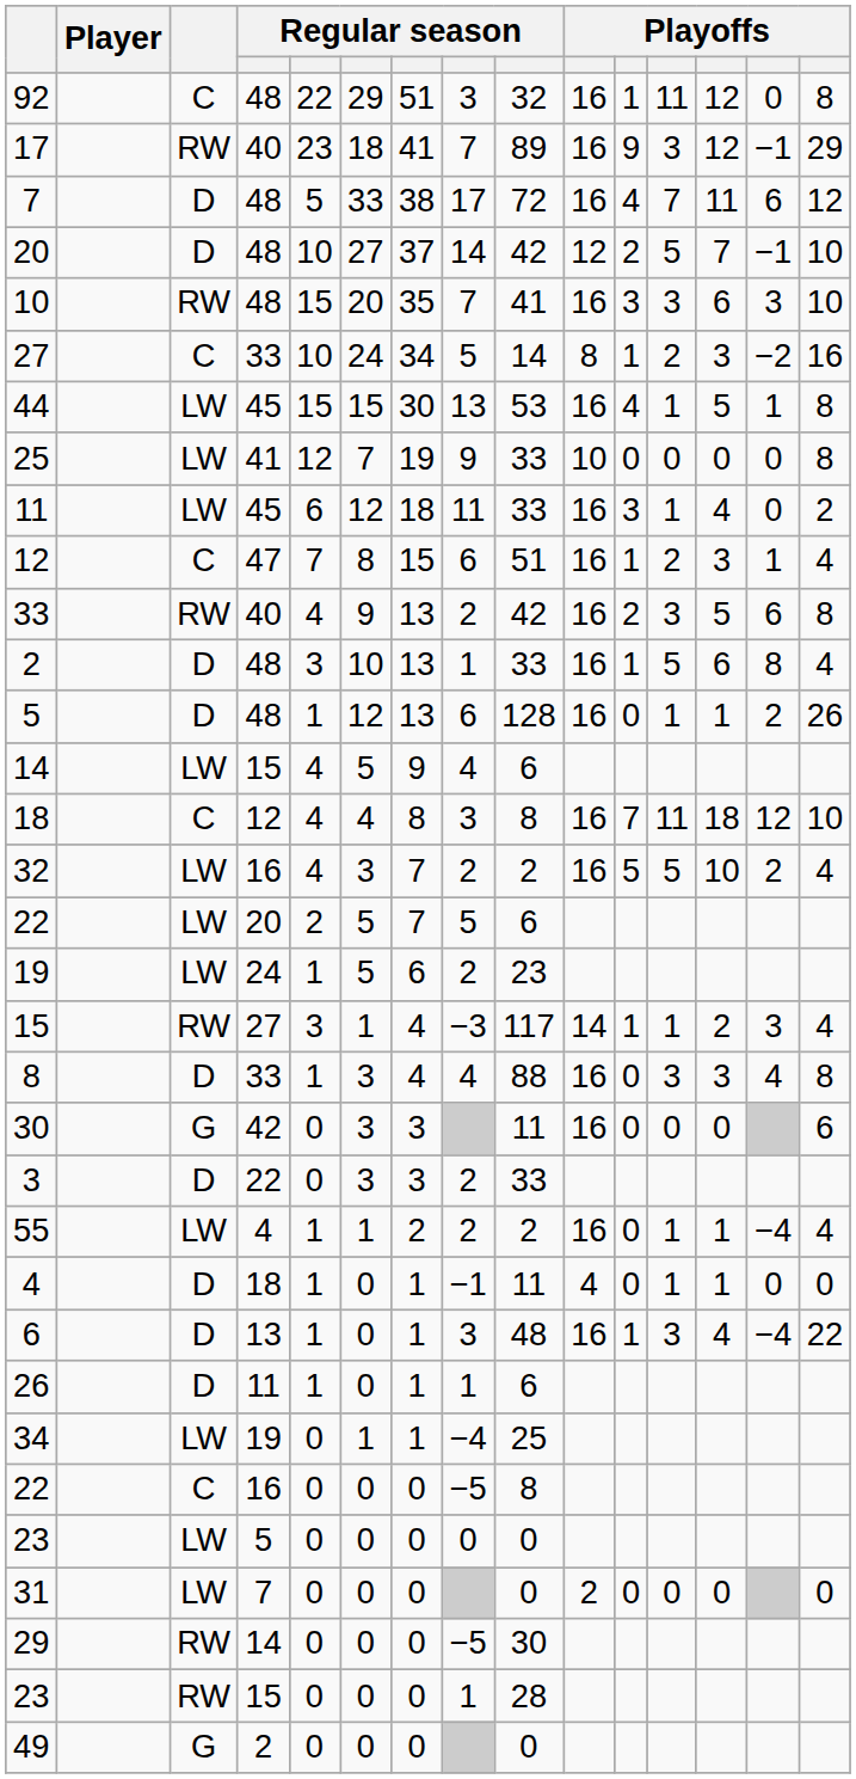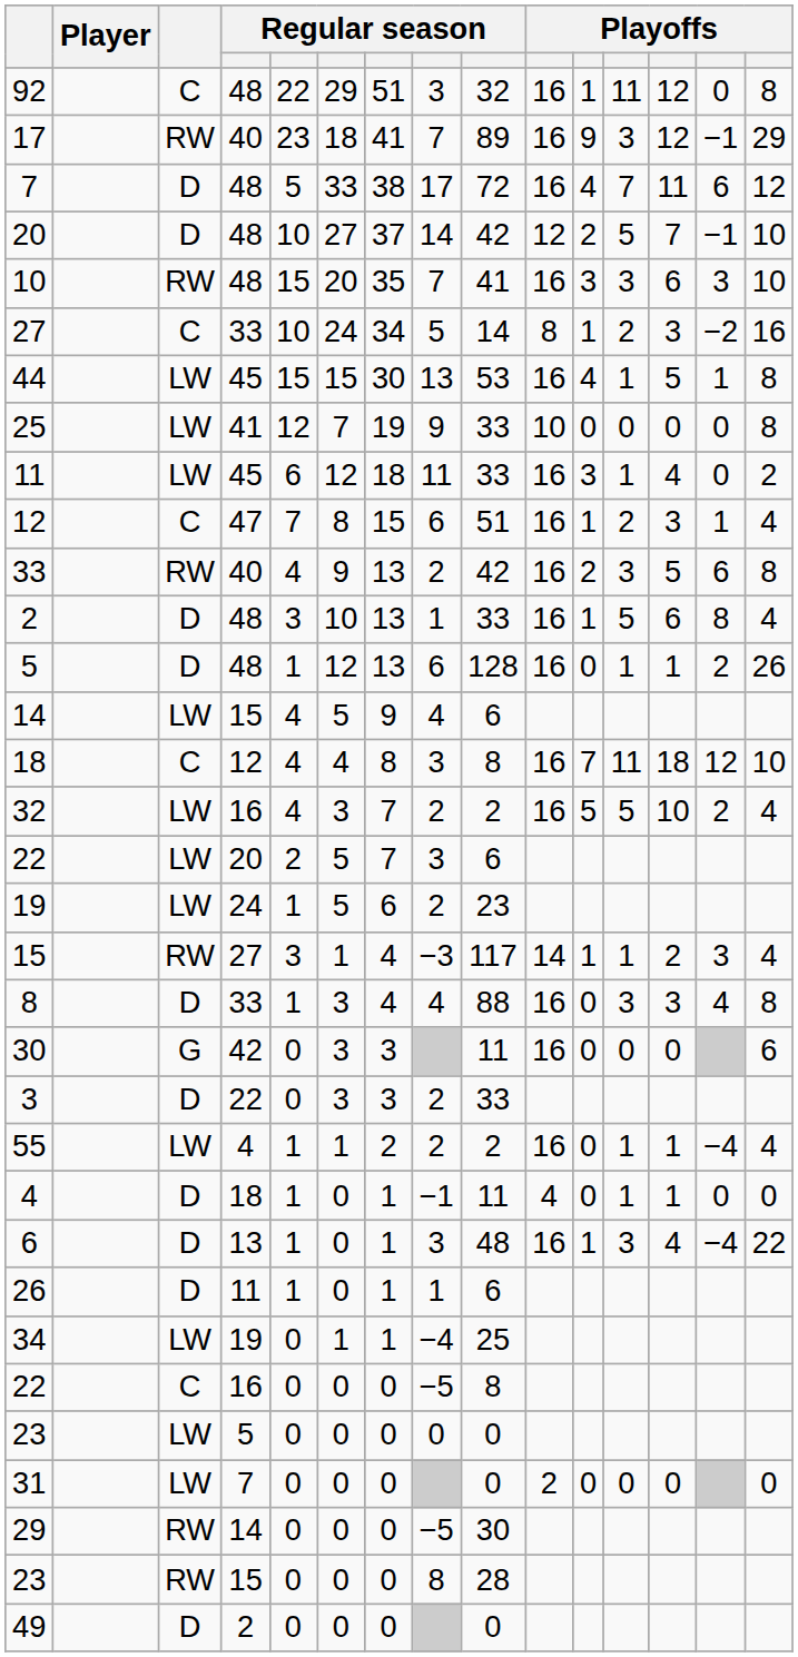22 / 20 | column 8: 5 -> 3
23 / 15 | column 8: 1 -> 8
49 | column 3: G -> D
